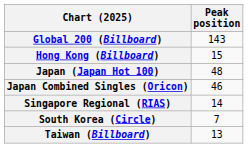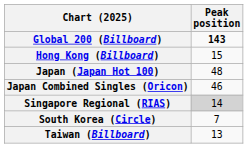Global 200 (Billboard) | Peak position: normal -> bold
Singapore Regional (RIAS) | Peak position: no background -> lightgrey background
